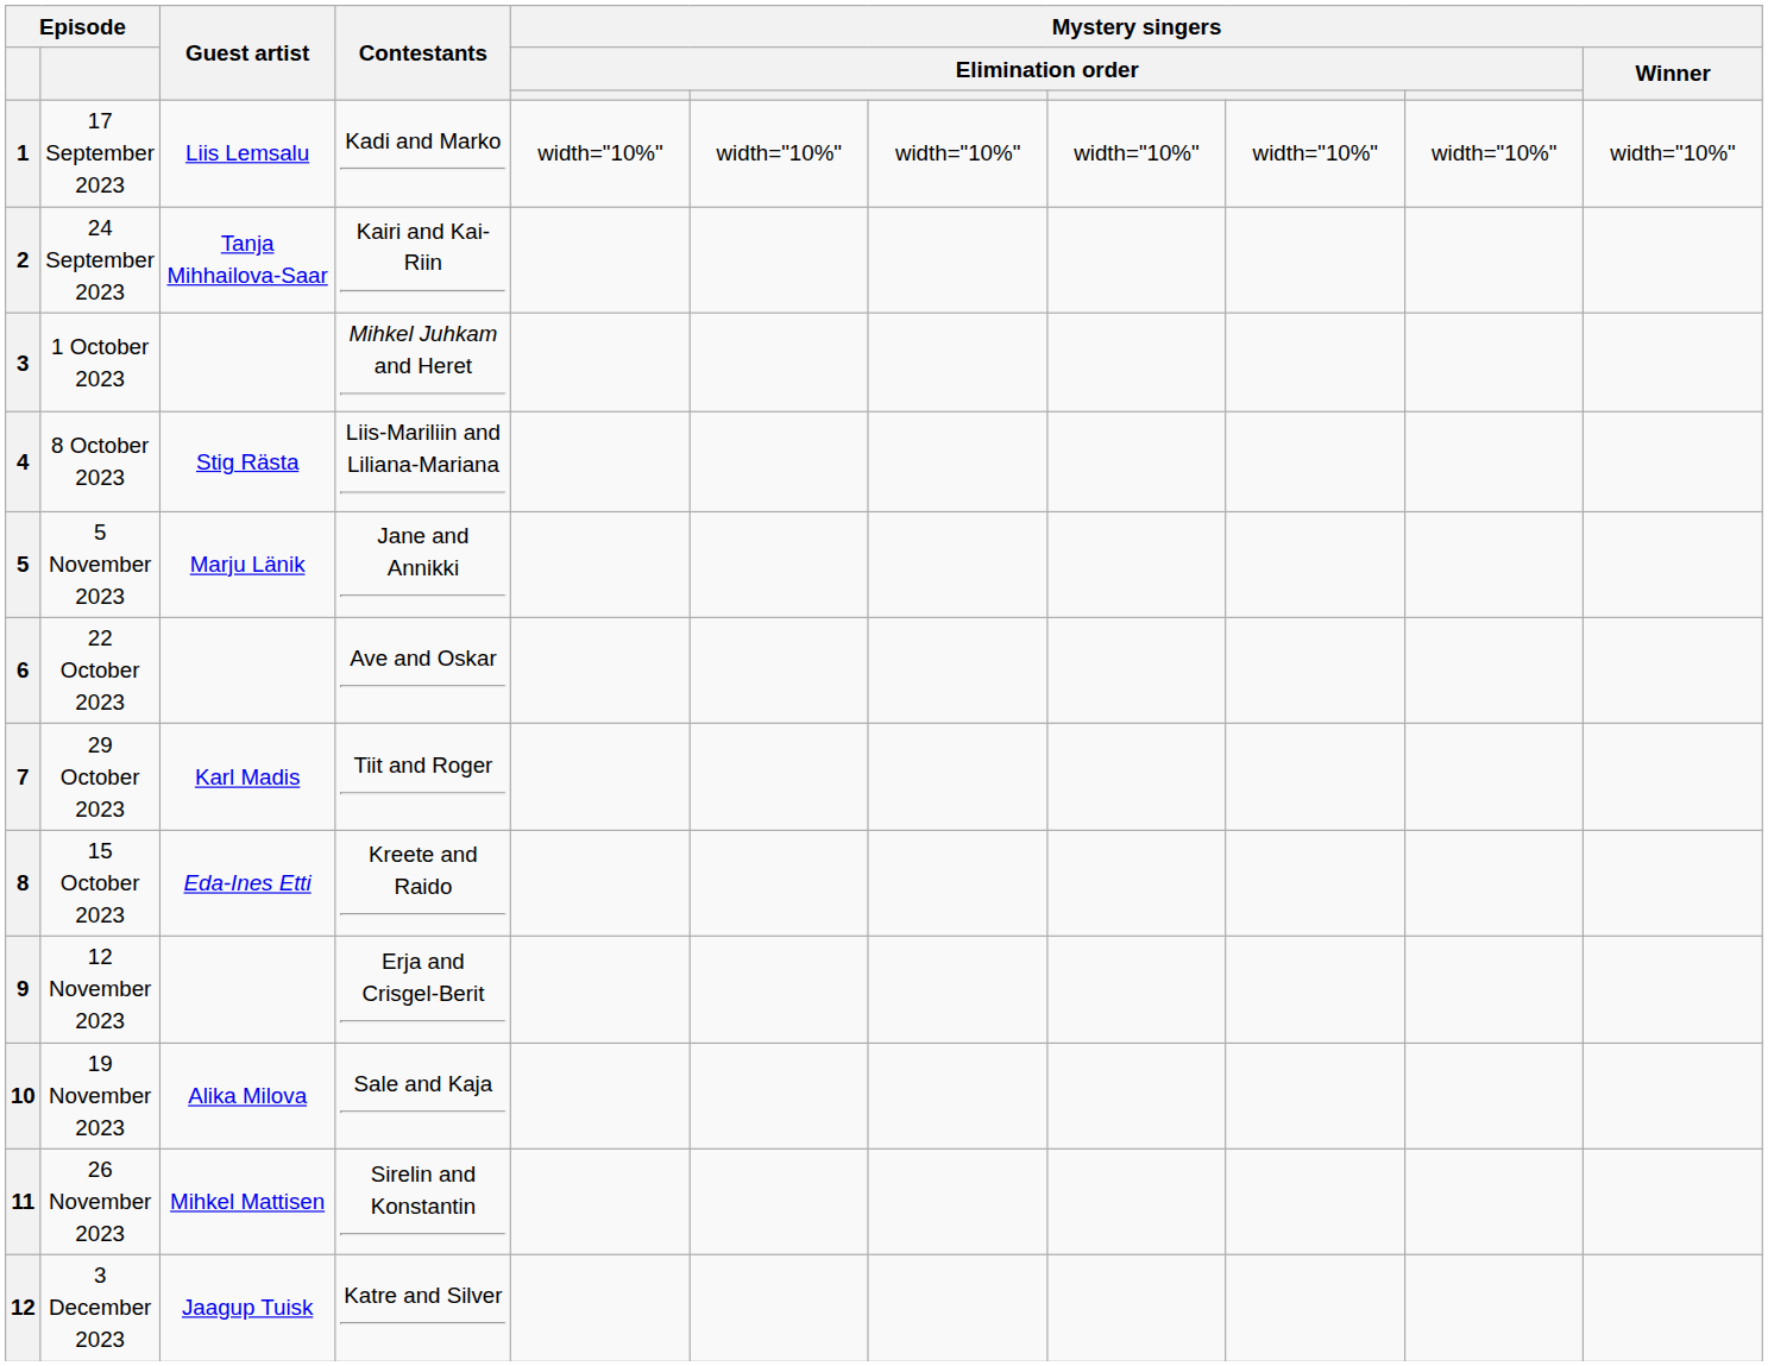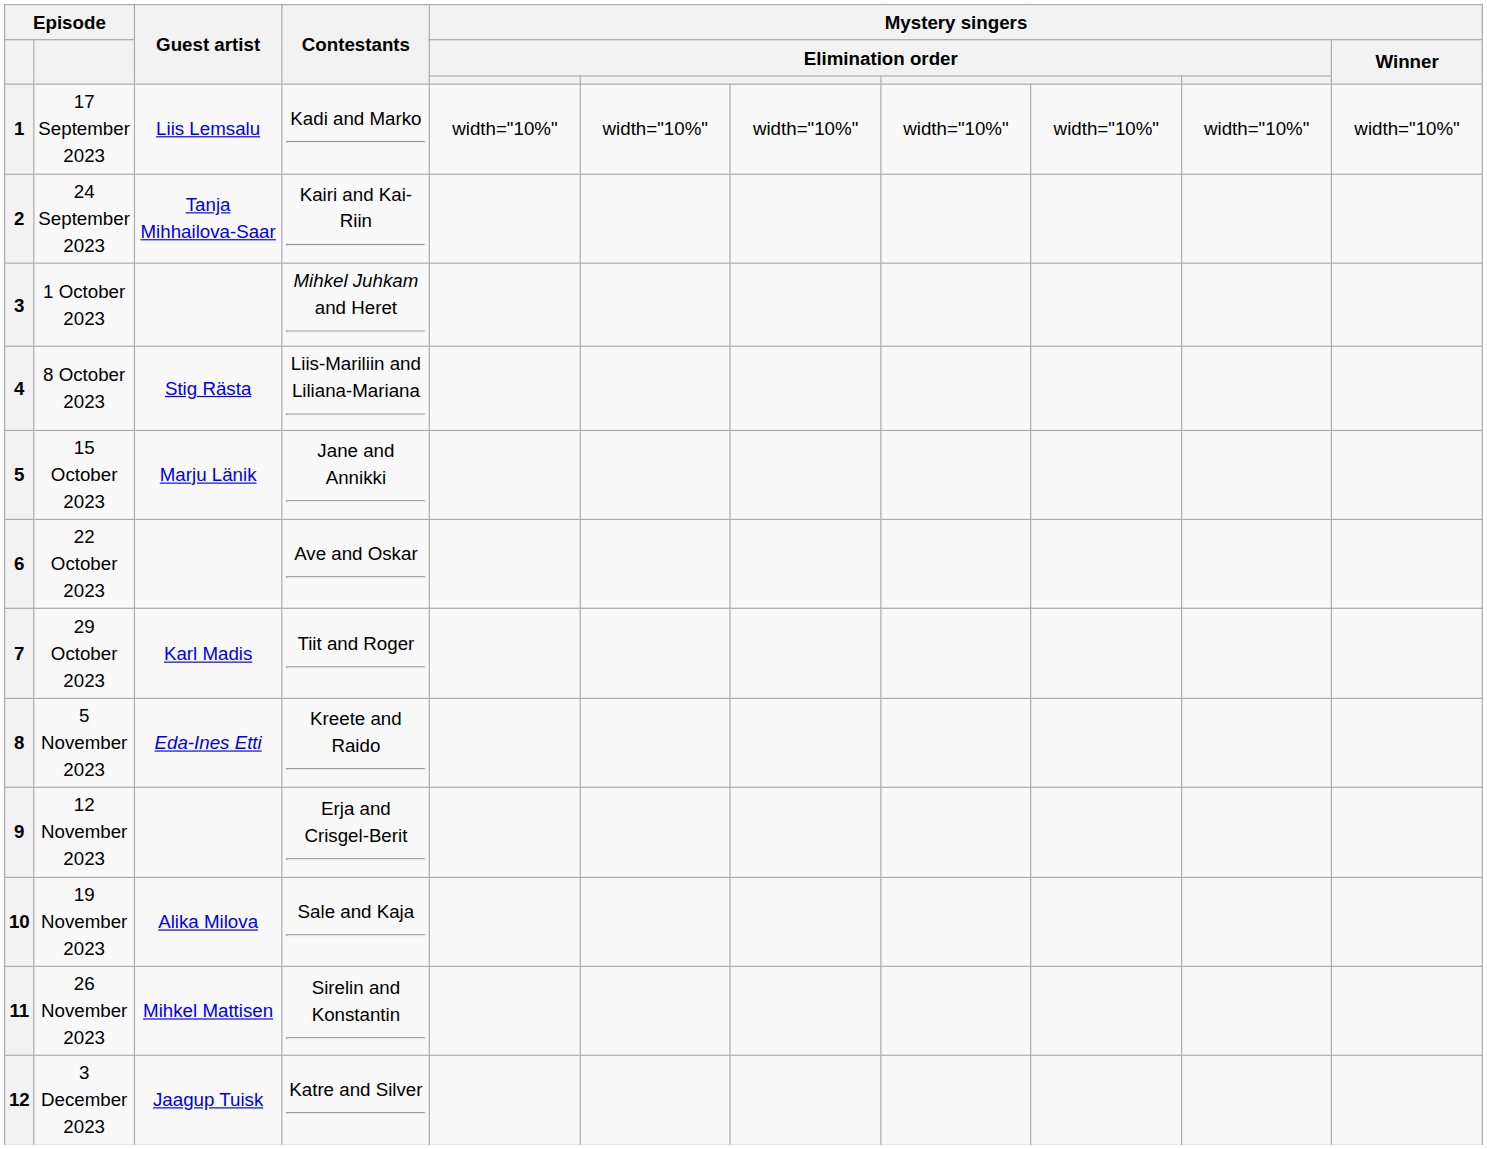5 | column 2: 5 November 2023 -> 15 October 2023
8 | column 2: 15 October 2023 -> 5 November 2023
